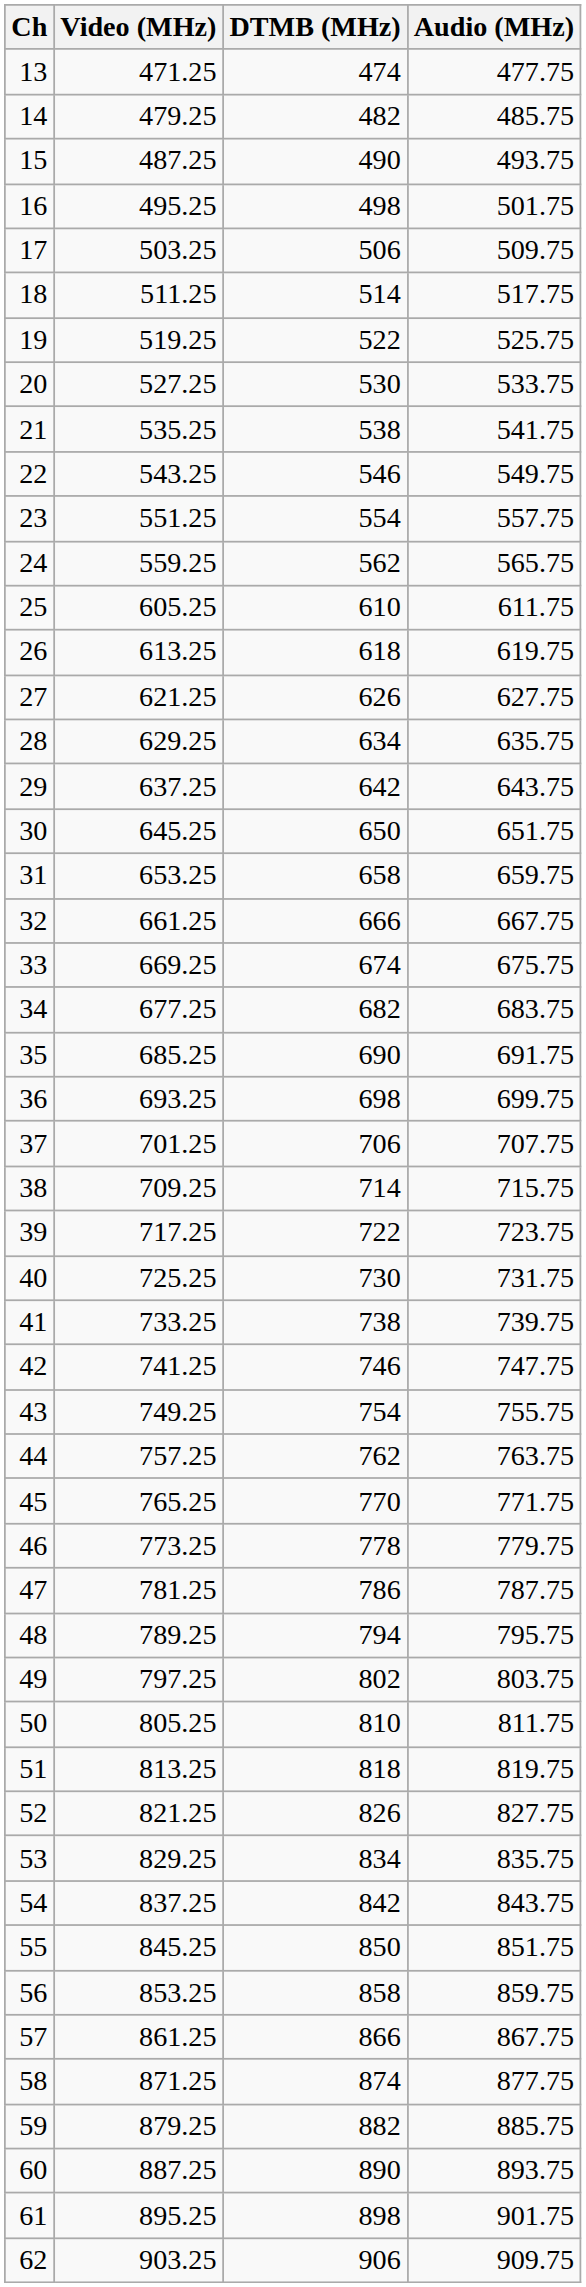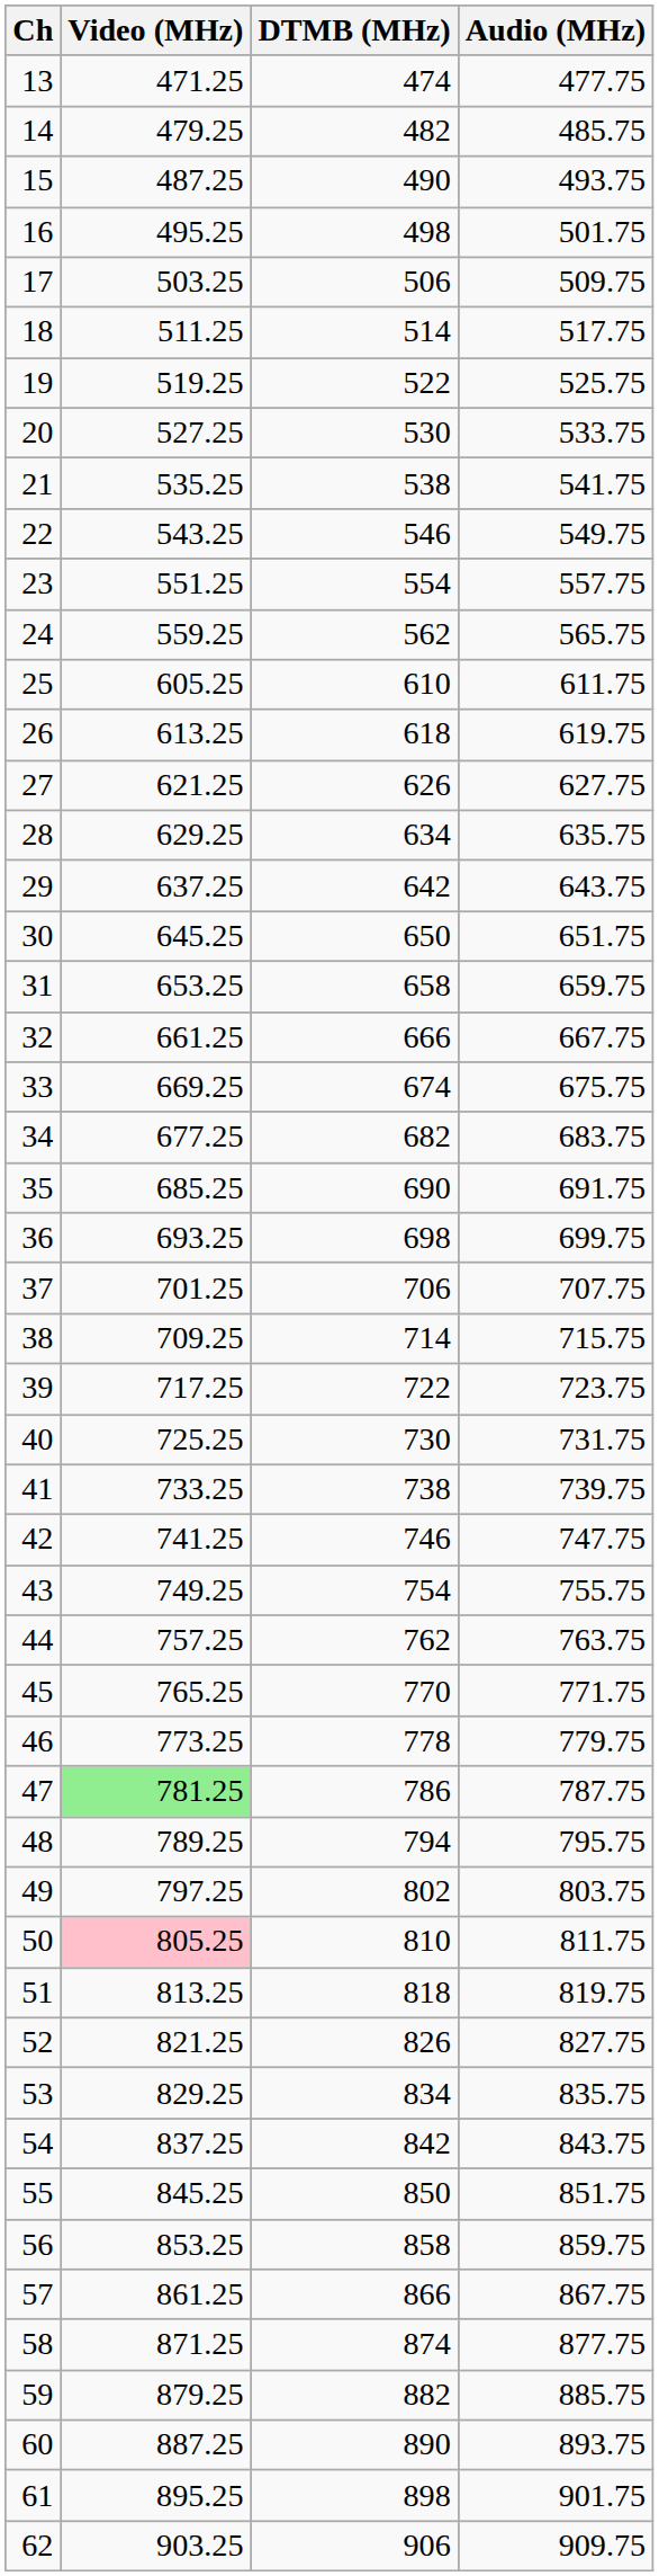47 | Video (MHz): no background -> lightgreen background
50 | Video (MHz): no background -> pink background
